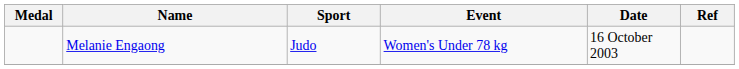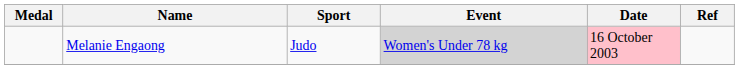Melanie Engaong | Event: no background -> lightgrey background
Melanie Engaong | Date: no background -> pink background
